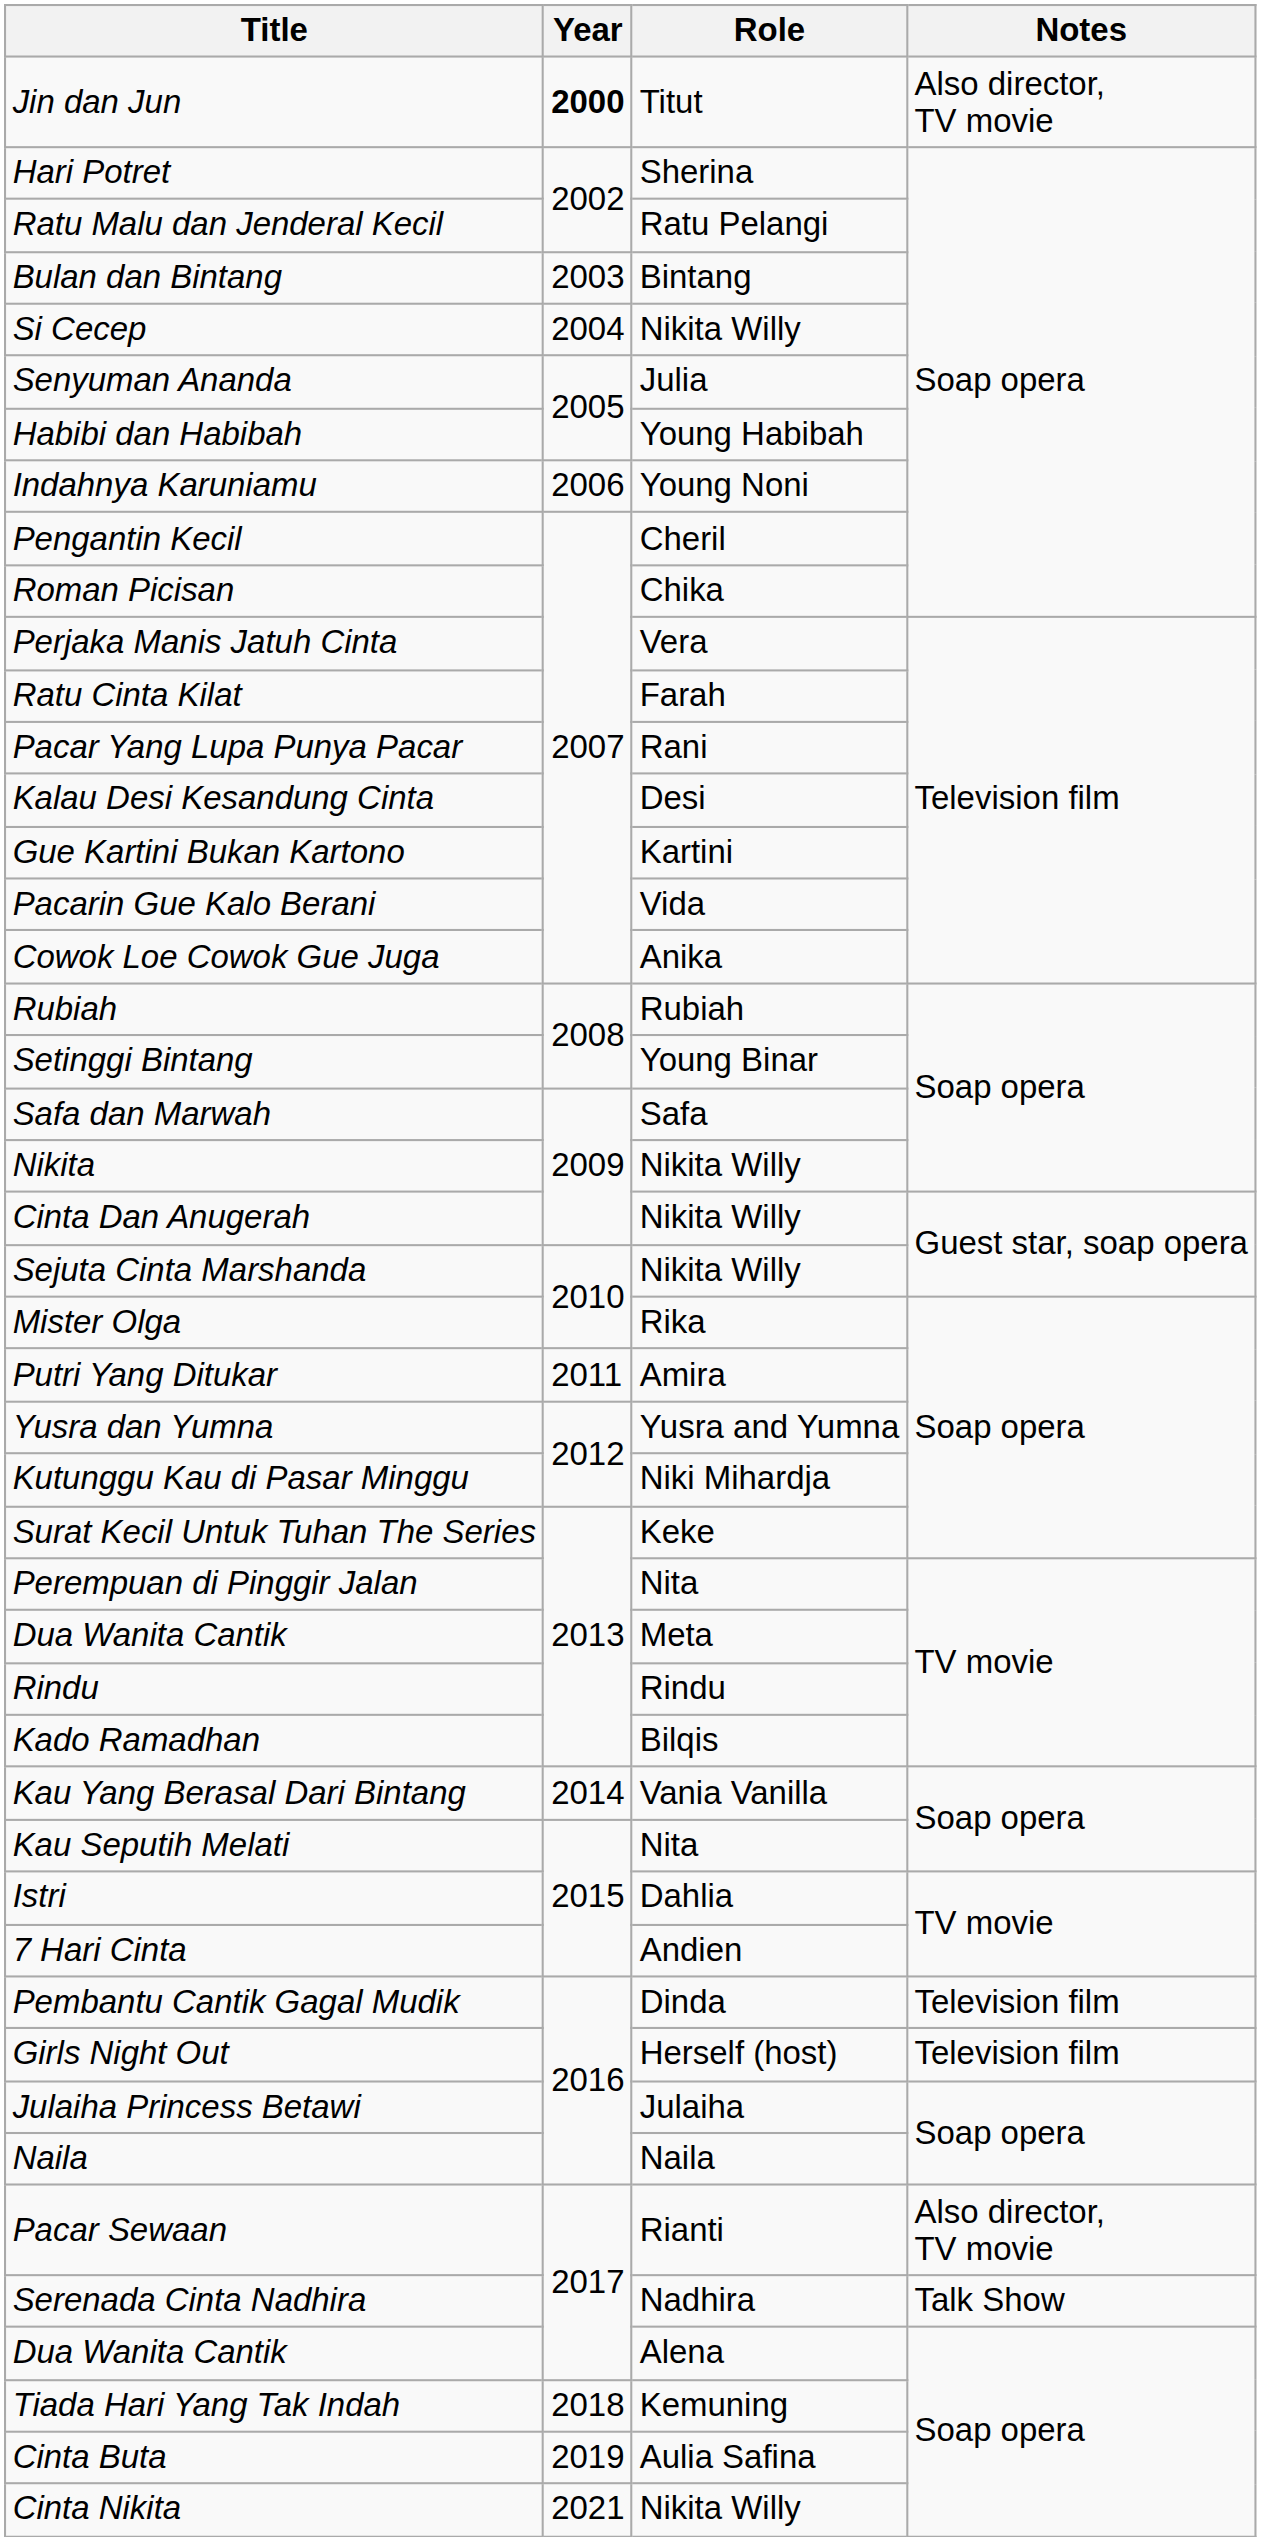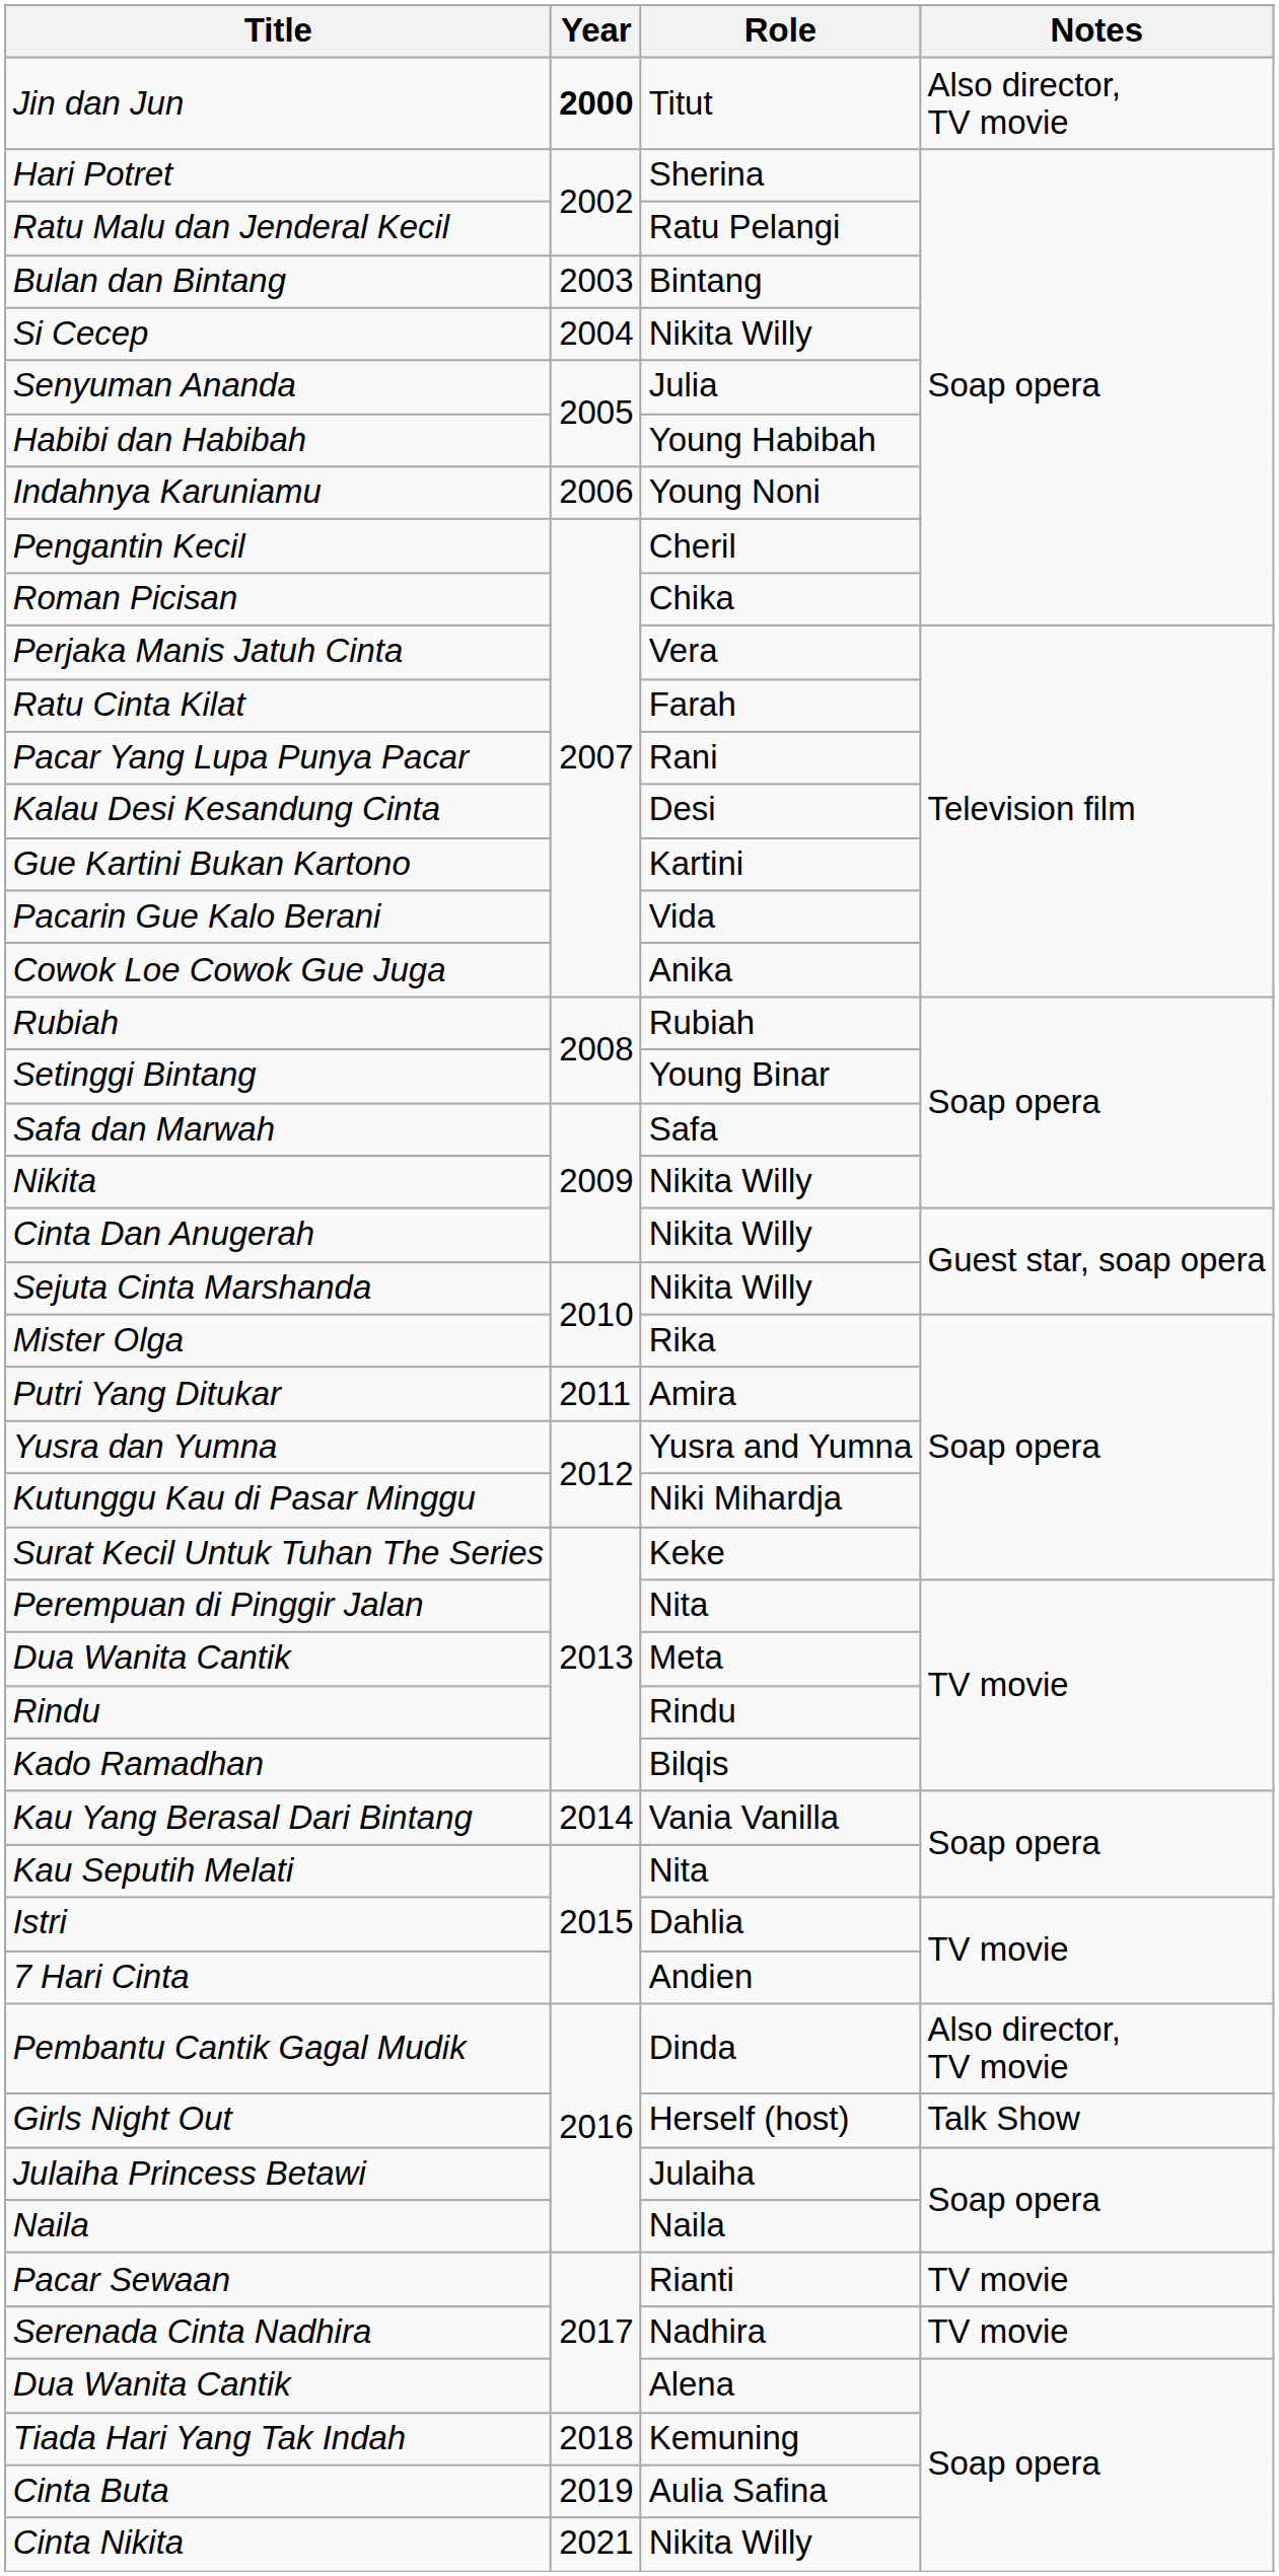Pembantu Cantik Gagal Mudik | Notes: Television film -> Also director, TV movie
Girls Night Out | Notes: Television film -> Talk Show
Pacar Sewaan | Notes: Also director, TV movie -> TV movie
Serenada Cinta Nadhira | Notes: Talk Show -> TV movie
